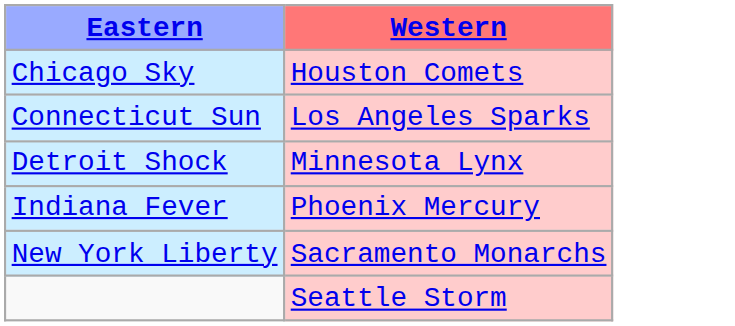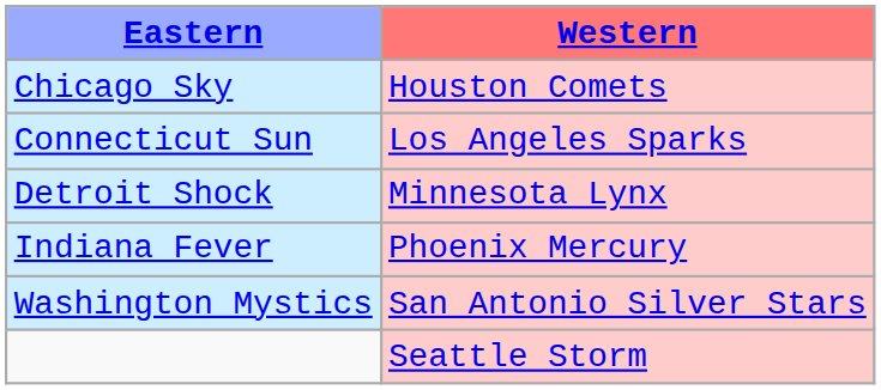- row: New York Liberty | Sacramento Monarchs
+ row: Washington Mystics | San Antonio Silver Stars
